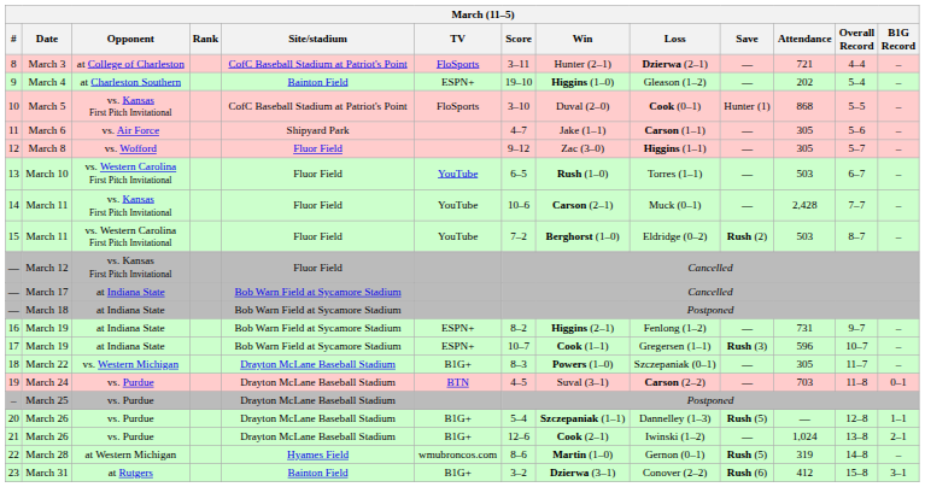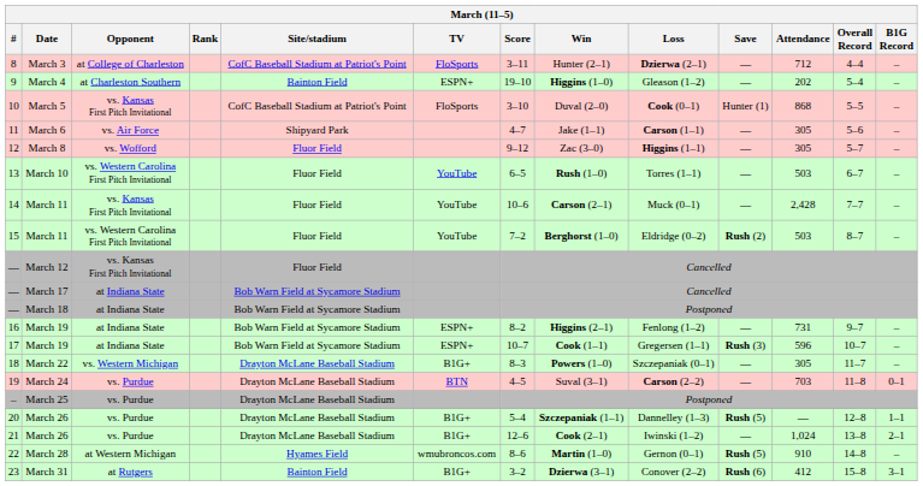8 | March (11–5) / Attendance: 721 -> 712
22 | March (11–5) / Attendance: 319 -> 910
